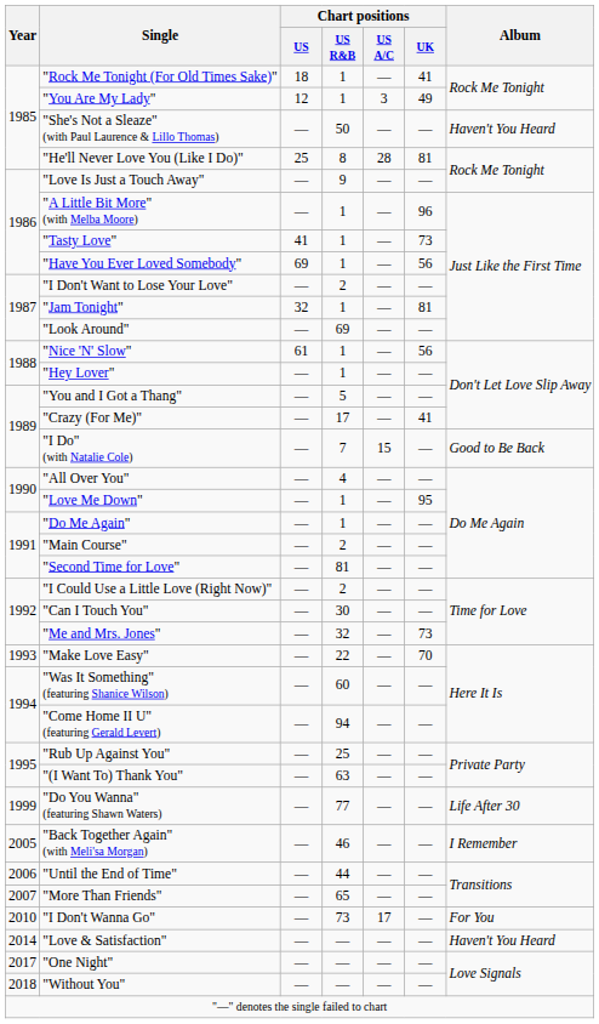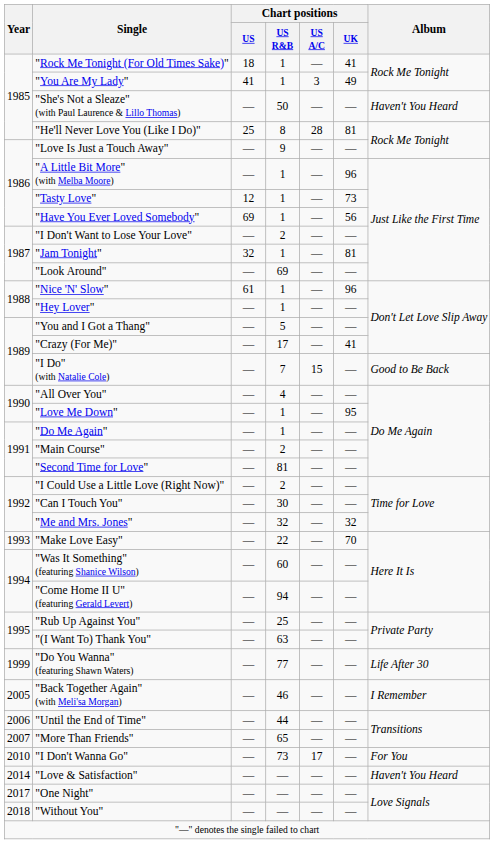"You Are My Lady" | Chart positions / US: 12 -> 41
"Tasty Love" | Chart positions / US: 41 -> 12
"Nice 'N' Slow" | Chart positions / UK: 56 -> 96
"Me and Mrs. Jones" | Chart positions / UK: 73 -> 32
